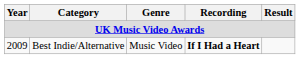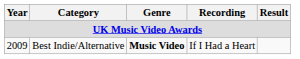2009 | Genre: normal -> bold
2009 | Recording: bold -> normal
